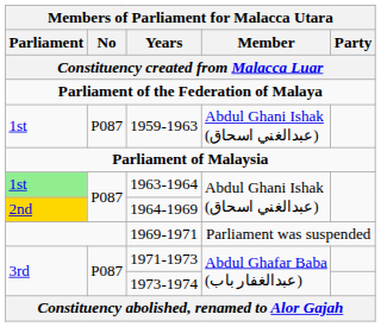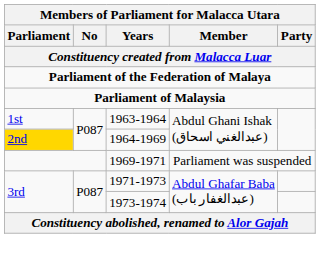- row: 1st | P087 | 1959-1963 | Abdul Ghani Ishak (عبدالغني اسحاق)
1963-1964 | Parliament: lightgreen background -> no background
